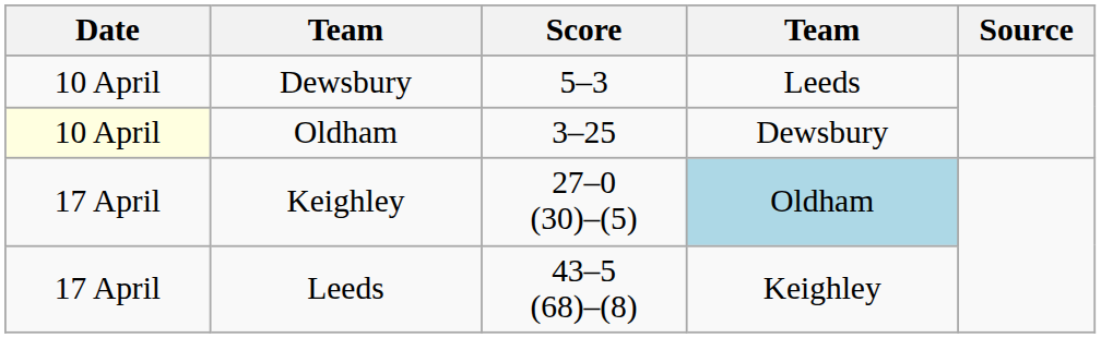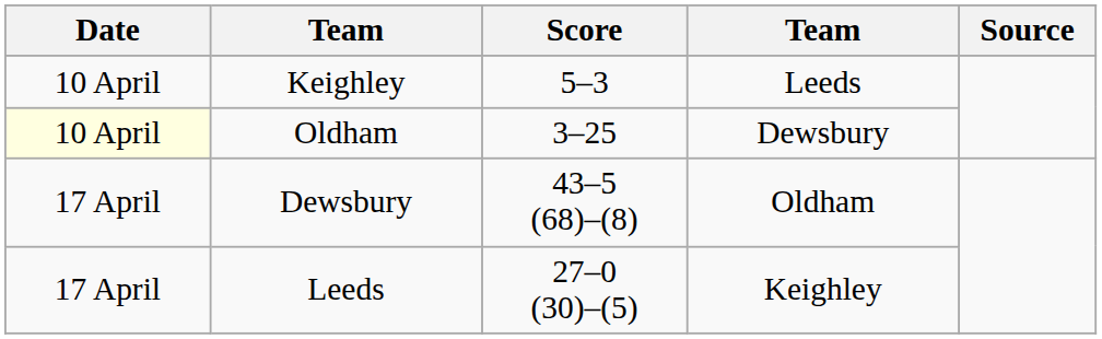row 2 | column 2: Dewsbury -> Keighley
row 4 | column 2: Keighley -> Dewsbury
row 4 | Score: 27–0 (30)–(5) -> 43–5 (68)–(8)
row 4 | column 4: lightblue background -> no background
row 5 | Score: 43–5 (68)–(8) -> 27–0 (30)–(5)
